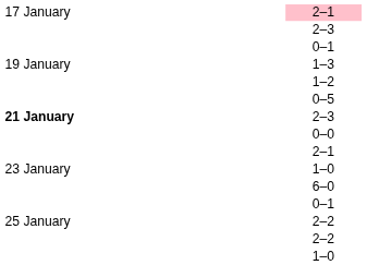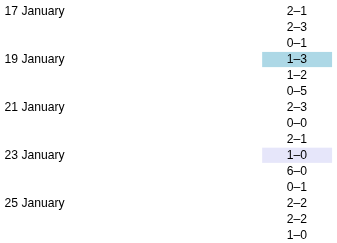17 January / 2–1 | column 2: pink background -> no background
1–3 | column 2: no background -> lightblue background
21 January / 2–3 | column 1: bold -> normal
23 January / 1–0 | column 2: no background -> lavender background
